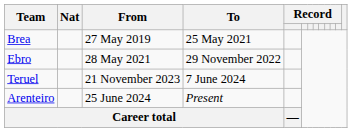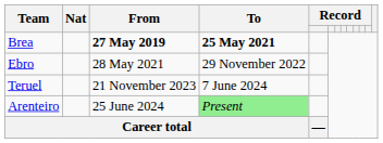Brea | From: normal -> bold
Brea | To: normal -> bold
Arenteiro | To: no background -> lightgreen background
